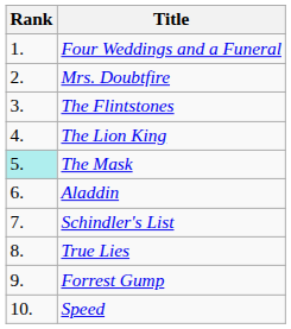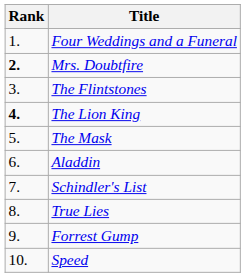Mrs. Doubtfire | Rank: normal -> bold
The Lion King | Rank: normal -> bold
The Mask | Rank: paleturquoise background -> no background
